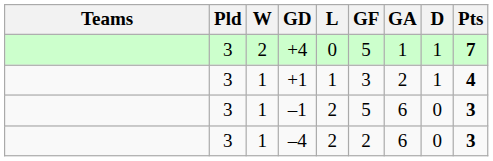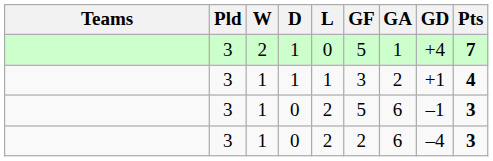columns swapped: D <-> GD
